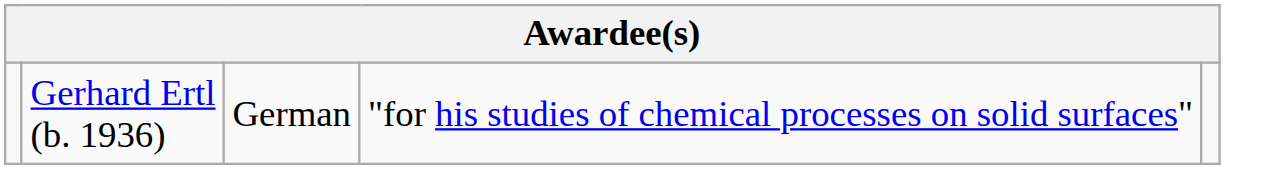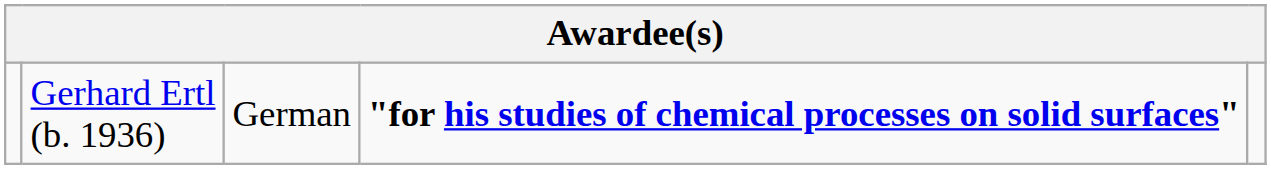Gerhard Ertl (b. 1936) | column 4: normal -> bold
